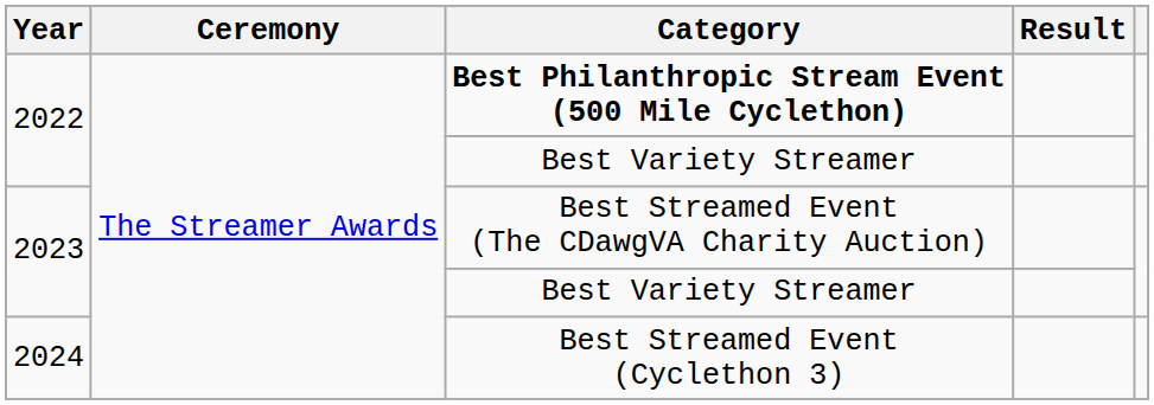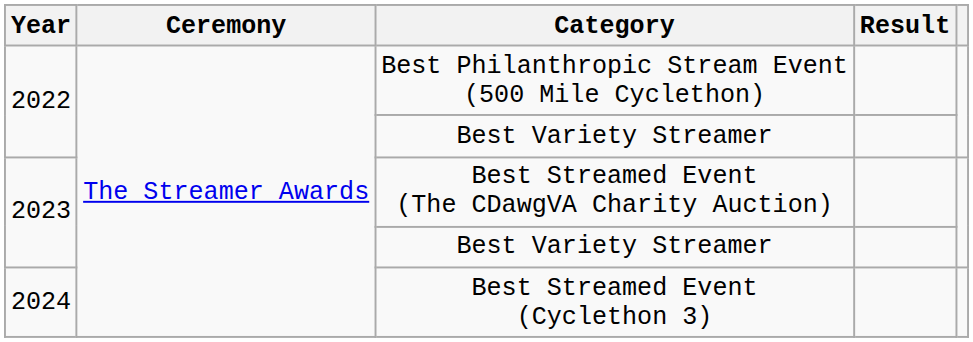Best Philanthropic Stream Event (500 Mile Cyclethon) | Category: bold -> normal
